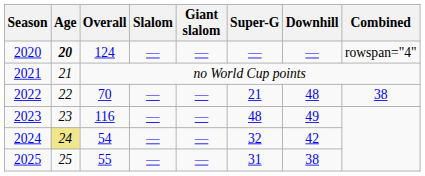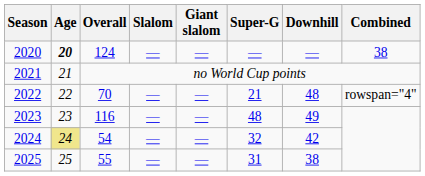2020 | Combined: rowspan="4" -> 38
2022 | Combined: 38 -> rowspan="4"
